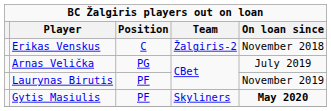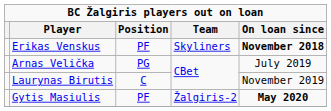Erikas Venskus | Position: C -> PF
Erikas Venskus | Team: Žalgiris-2 -> Skyliners
Erikas Venskus | On loan since: normal -> bold
Laurynas Birutis | Position: PF -> C
Gytis Masiulis | Team: Skyliners -> Žalgiris-2
